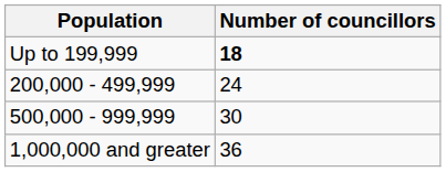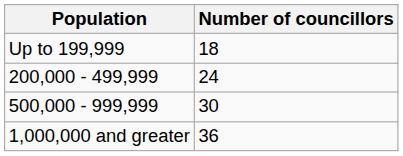Up to 199,999 | Number of councillors: bold -> normal
